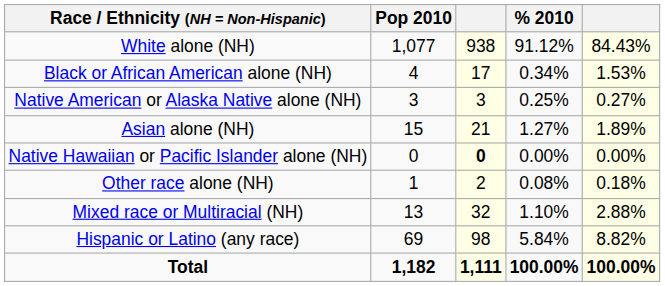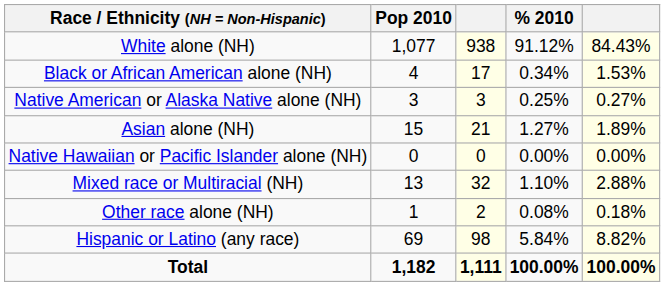Native Hawaiian or Pacific Islander alone (NH) | column 3: bold -> normal
rows swapped: Other race alone (NH) <-> Mixed race or Multiracial (NH)
